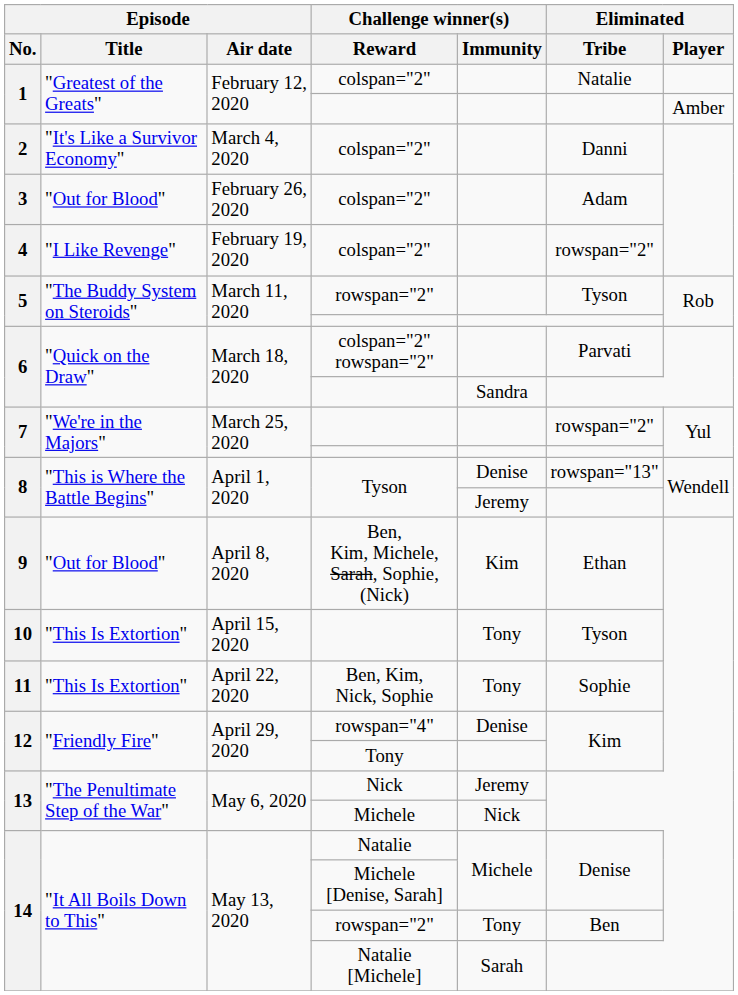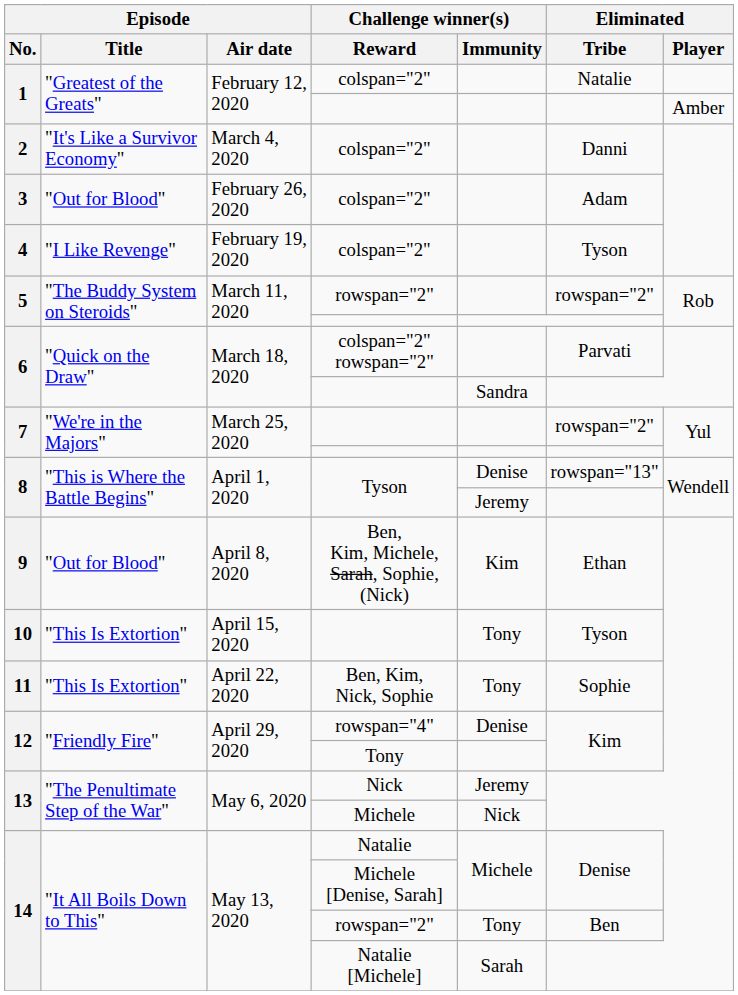4 | Eliminated / Tribe: rowspan="2" -> Tyson
5 / rowspan="2" | Eliminated / Tribe: Tyson -> rowspan="2"
